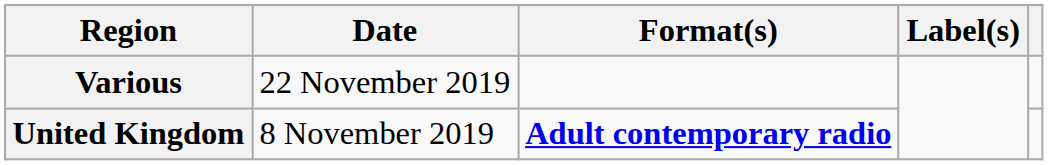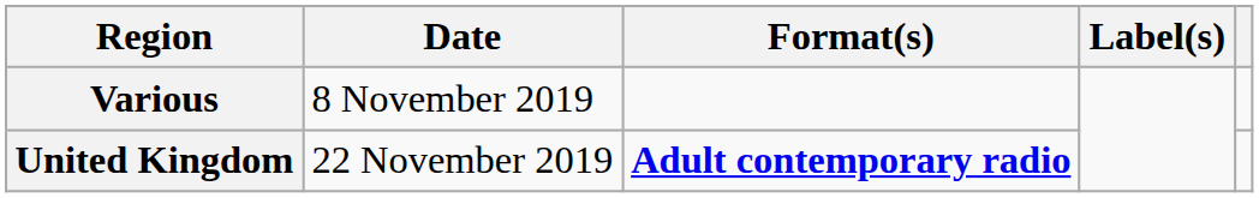Various | Date: 22 November 2019 -> 8 November 2019
United Kingdom | Date: 8 November 2019 -> 22 November 2019
